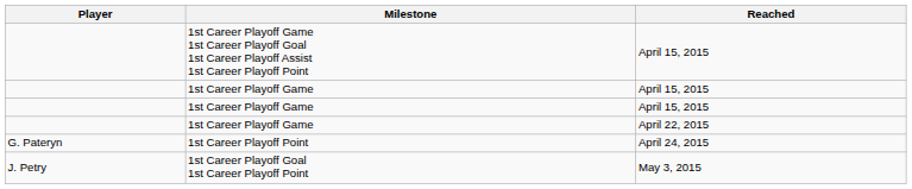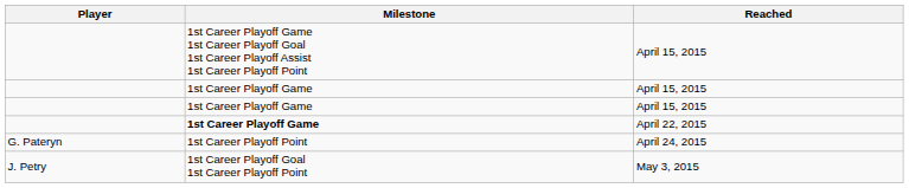row 5 | Milestone: normal -> bold
